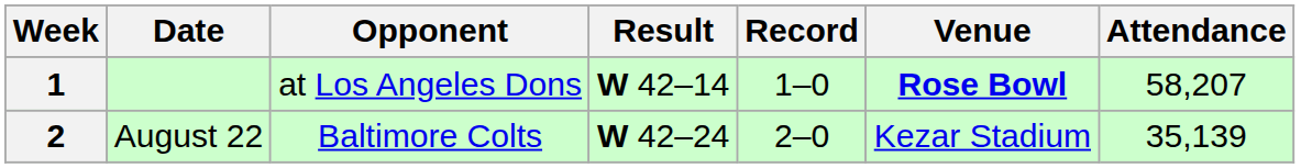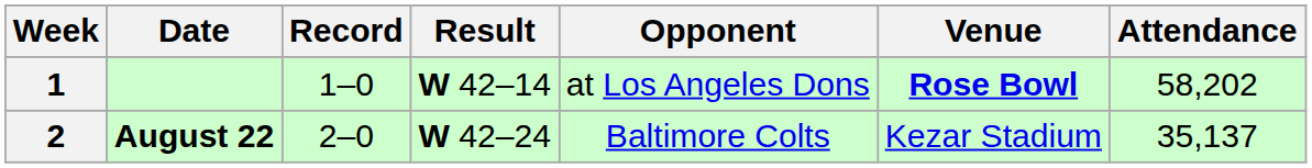columns swapped: Opponent <-> Record
1 | Attendance: 58,207 -> 58,202
2 | Date: normal -> bold
2 | Attendance: 35,139 -> 35,137
